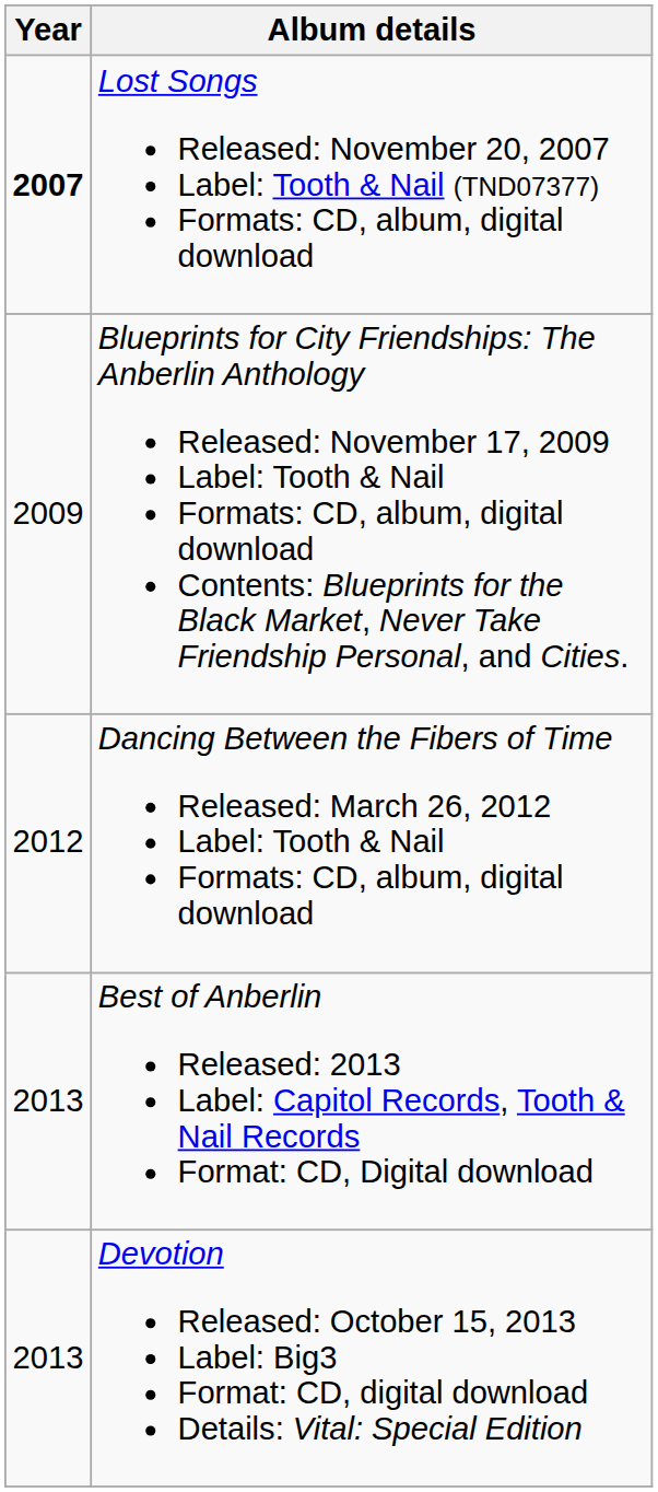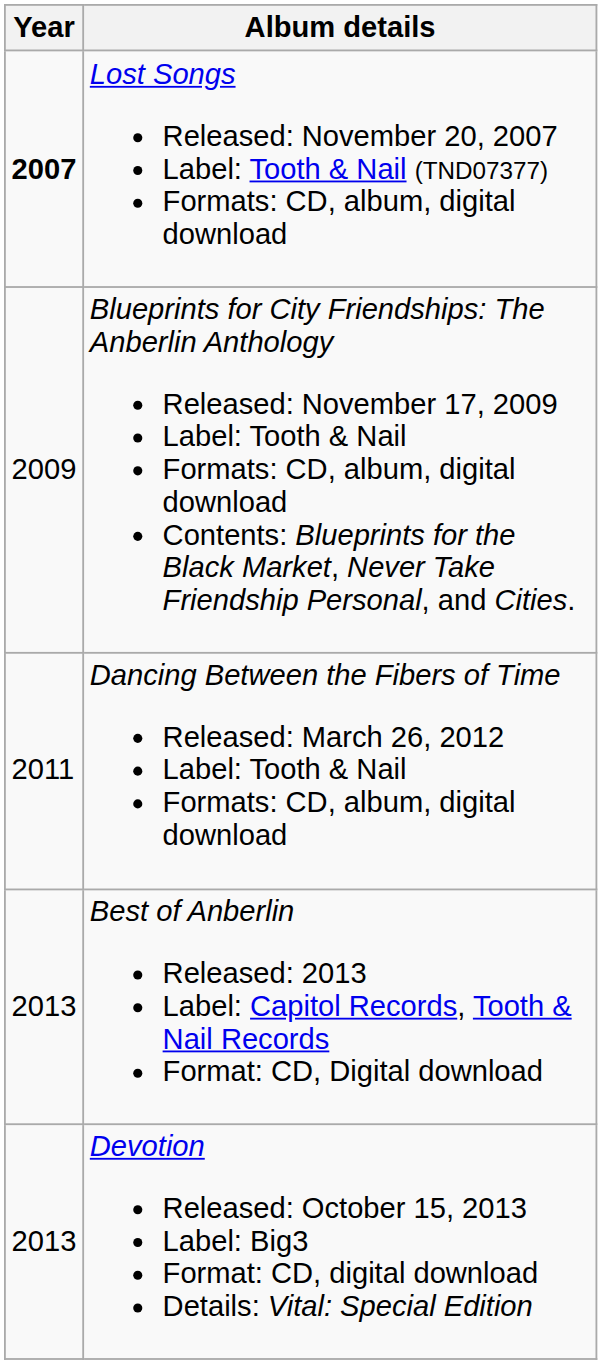row 4 | Year: 2012 -> 2011
